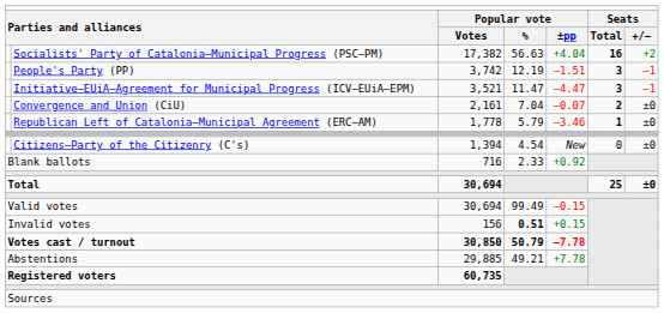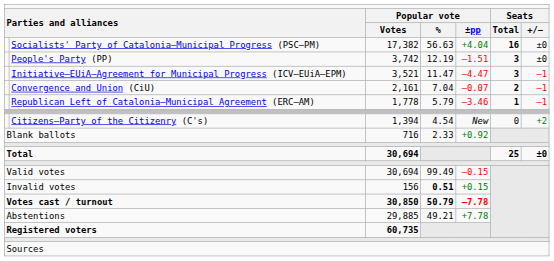Socialists' Party of Catalonia–Municipal Progress (PSC–PM) | column 7: +2 -> ±0
People's Party (PP) | column 7: –1 -> ±0
Convergence and Union (CiU) | column 7: ±0 -> –1
Republican Left of Catalonia–Municipal Agreement (ERC–AM) | column 7: ±0 -> –1
Citizens–Party of the Citizenry (C's) | column 7: ±0 -> +2
